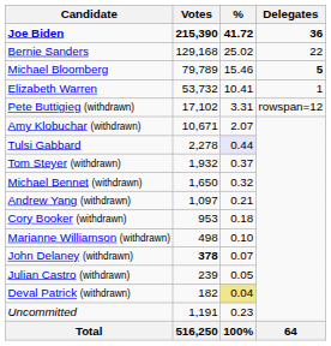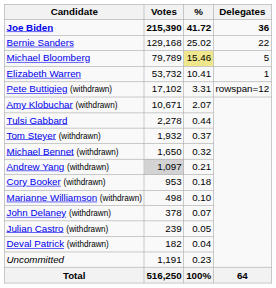Michael Bloomberg | %: no background -> khaki background
Michael Bloomberg | Delegates: bold -> normal
Tulsi Gabbard | %: lavender background -> no background
Andrew Yang (withdrawn) | Votes: no background -> lightgrey background
John Delaney (withdrawn) | Votes: bold -> normal
Deval Patrick (withdrawn) | %: khaki background -> no background
